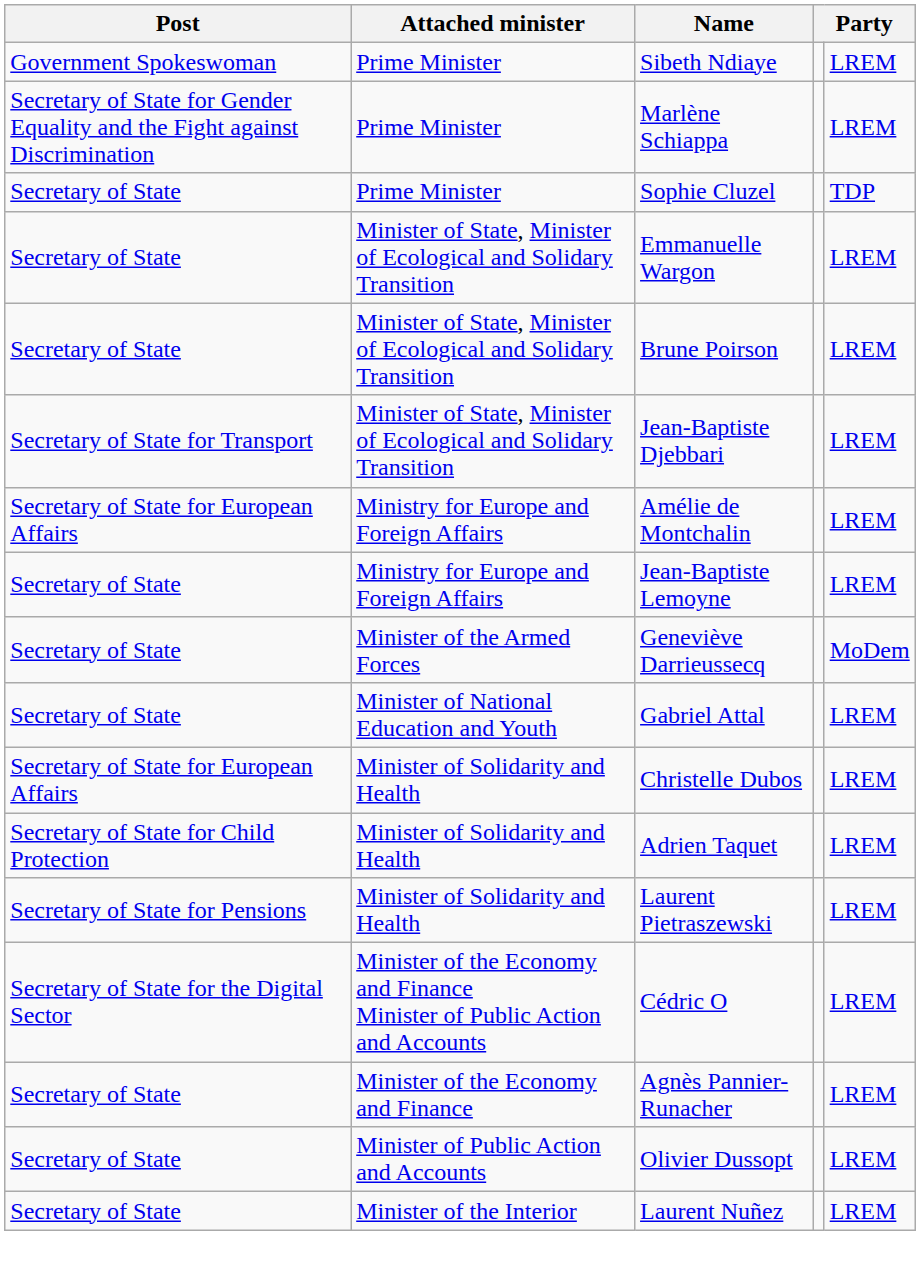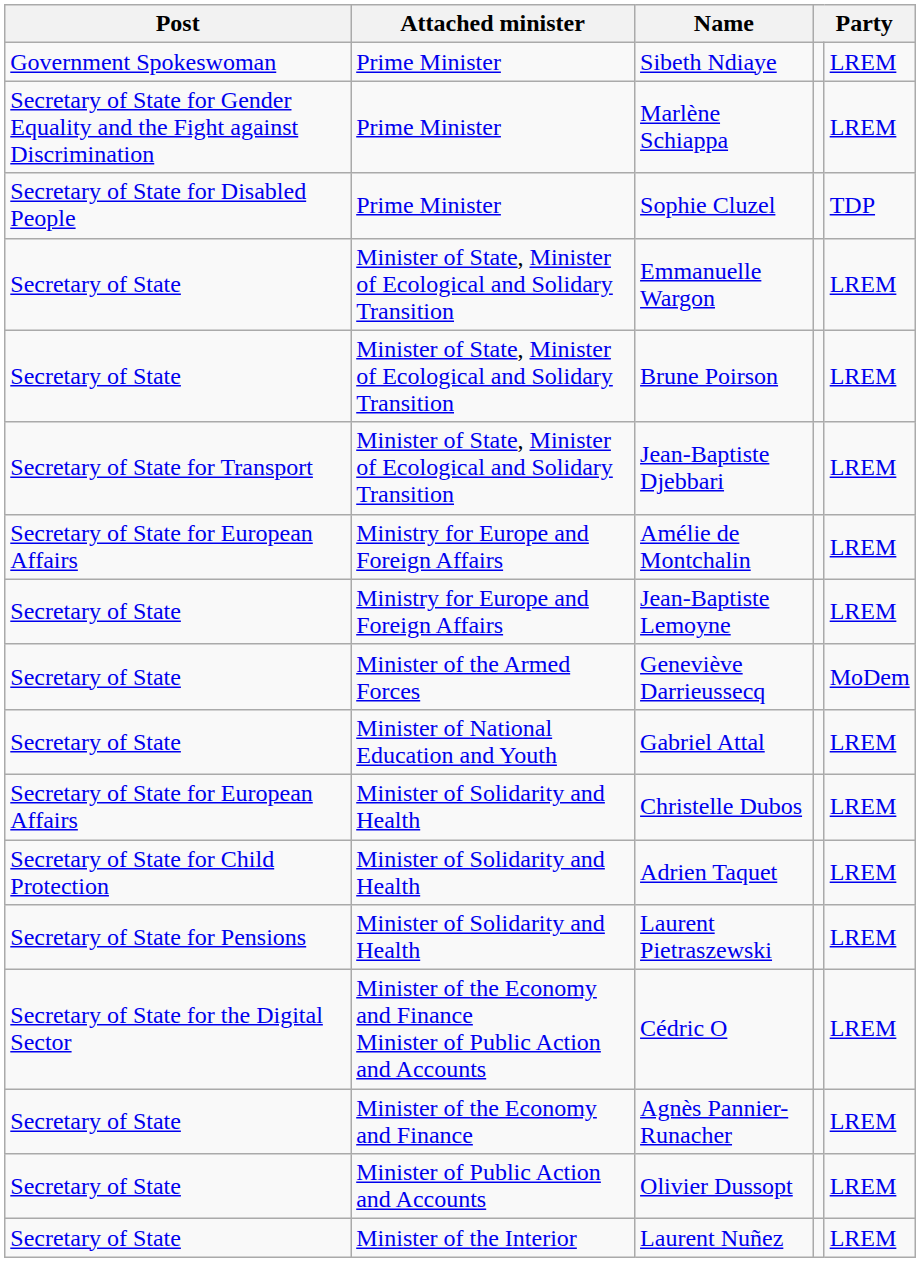Sophie Cluzel | Post: Secretary of State -> Secretary of State for Disabled People
